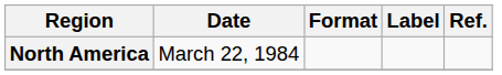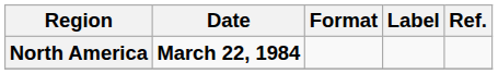North America | Date: normal -> bold
